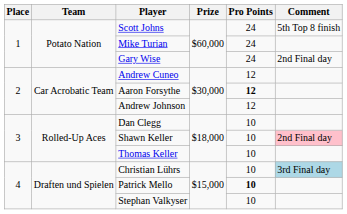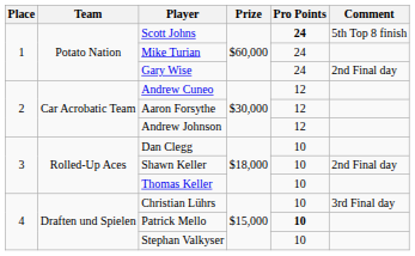Scott Johns | Pro Points: normal -> bold
Aaron Forsythe | Pro Points: bold -> normal
Shawn Keller | Comment: pink background -> no background
Christian Lührs | Comment: lightblue background -> no background
